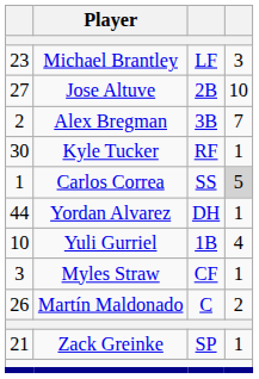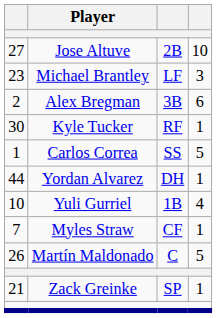rows swapped: Jose Altuve <-> Michael Brantley
Alex Bregman | column 4: 7 -> 6
Carlos Correa | column 4: lightgrey background -> no background
Myles Straw | column 1: 3 -> 7
Martín Maldonado | column 4: 2 -> 5
